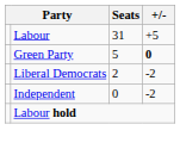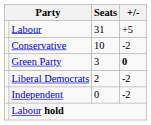+ row: Conservative | 10 | -2
Green Party | Seats: 5 -> 3
